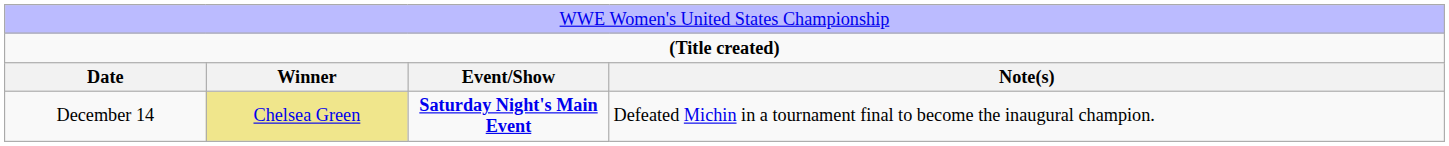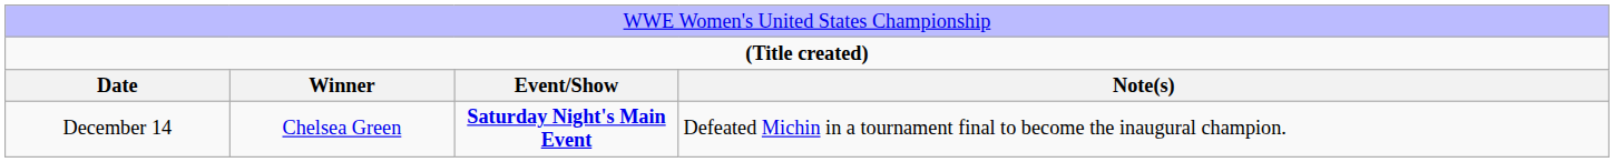December 14 | column 2: khaki background -> no background
